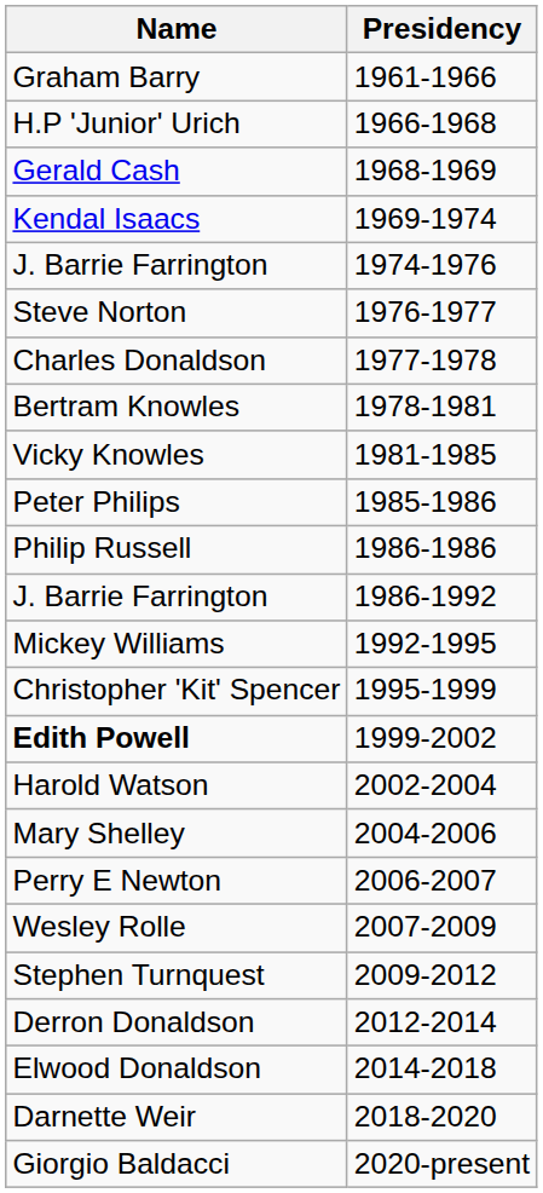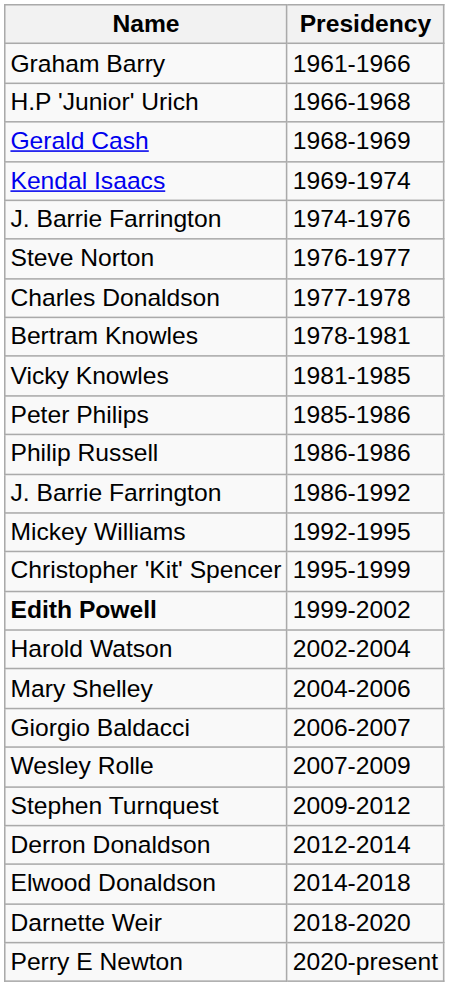row 19 | Name: Perry E Newton -> Giorgio Baldacci
row 25 | Name: Giorgio Baldacci -> Perry E Newton
